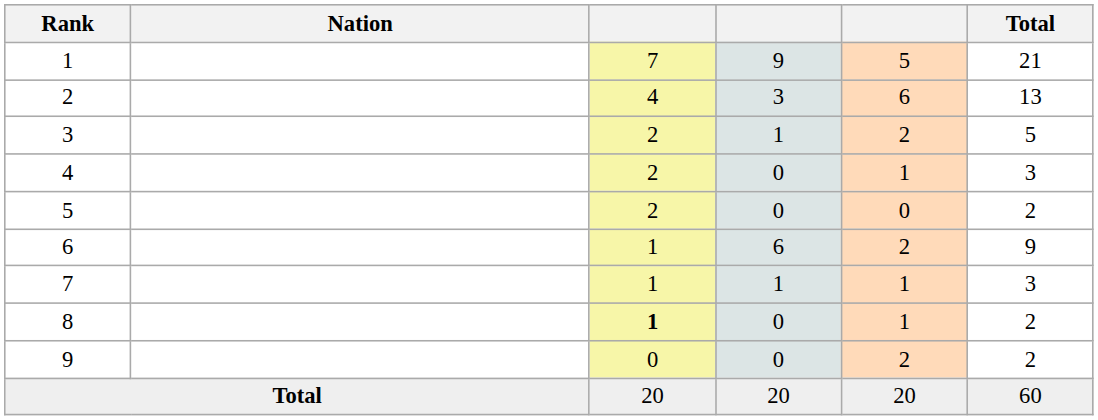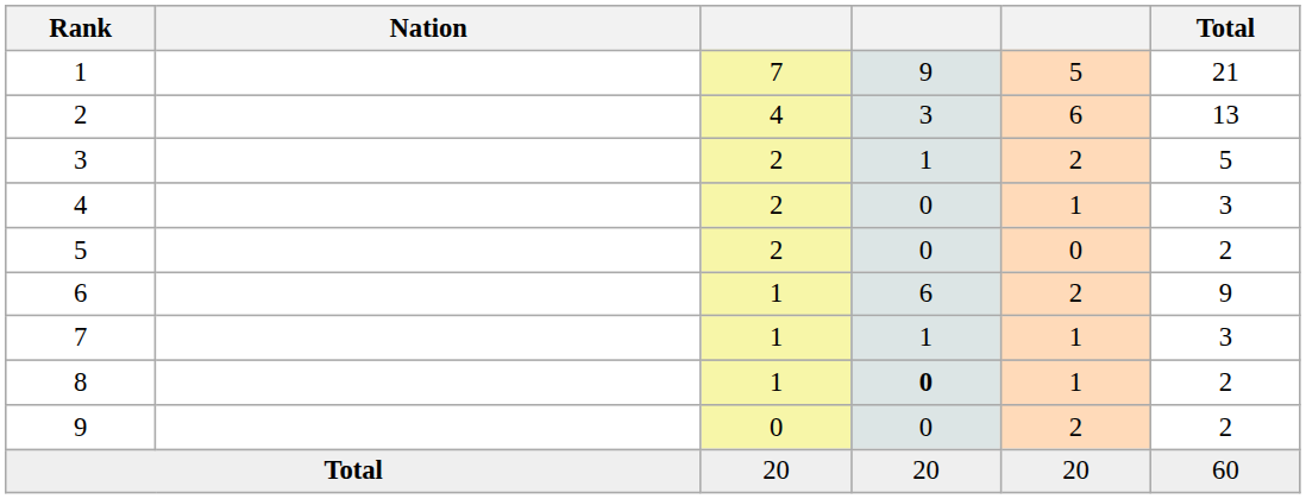8 | column 3: bold -> normal
8 | column 4: normal -> bold
